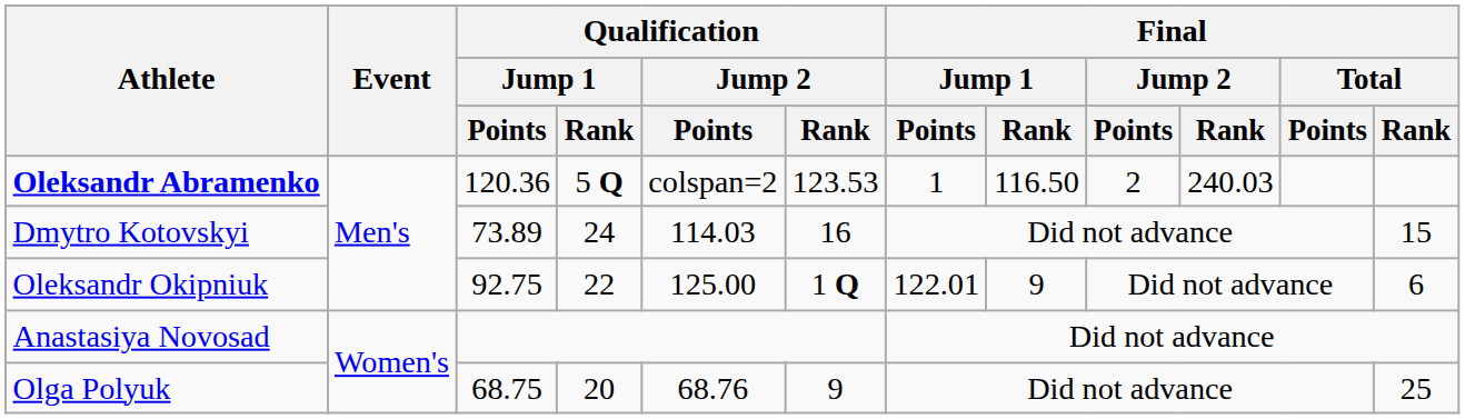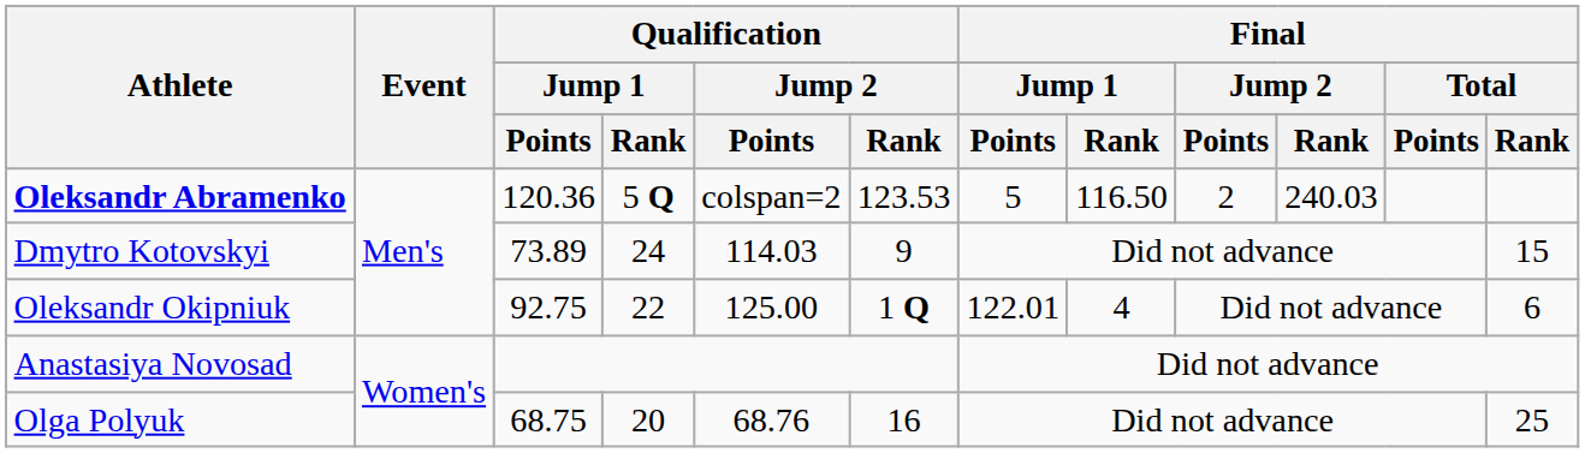Oleksandr Abramenko | Final / Jump 1 / Points: 1 -> 5
Dmytro Kotovskyi | Qualification / Jump 2 / Rank: 16 -> 9
Oleksandr Okipniuk | Final / Jump 1 / Rank: 9 -> 4
Olga Polyuk | Qualification / Jump 2 / Rank: 9 -> 16
